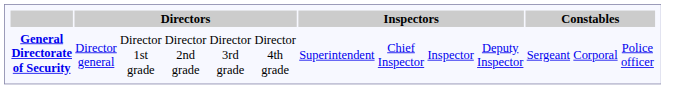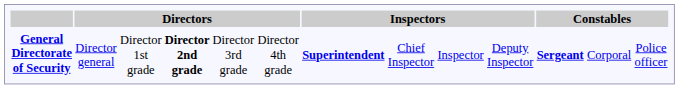Director general | column 4: normal -> bold
Director general | column 7: normal -> bold
Director general | column 11: normal -> bold
